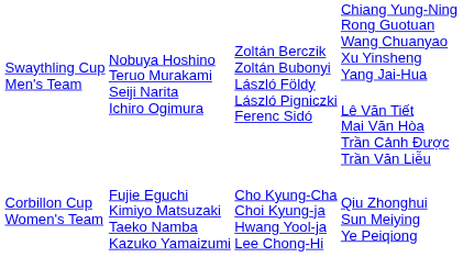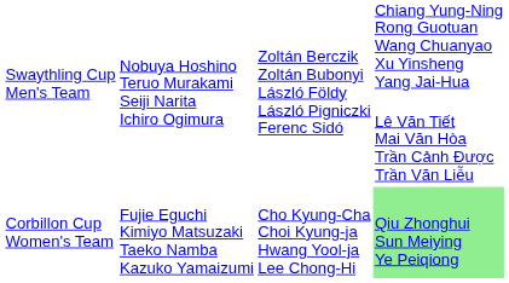Corbillon Cup Women's Team | column 4: no background -> lightgreen background
